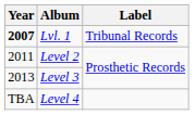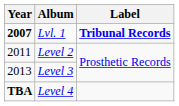Lvl. 1 | Label: normal -> bold
Level 4 | Year: normal -> bold
